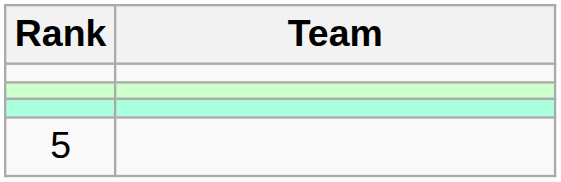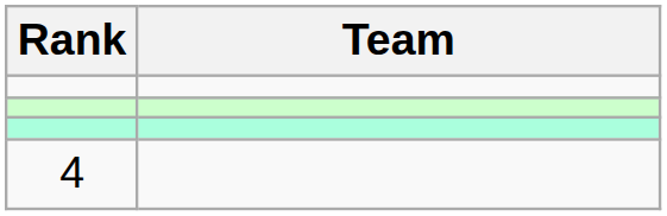row 5 | Rank: 5 -> 4
